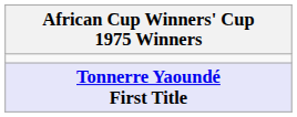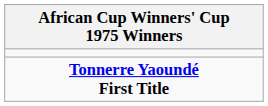row 3 | column 1: lavender background -> no background
